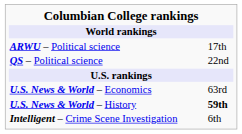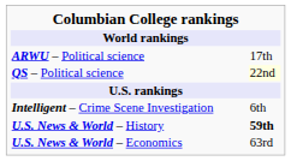QS – Political science | column 2: no background -> lightyellow background
rows swapped: Intelligent – Crime Scene Investigation <-> U.S. News & World – Economics
